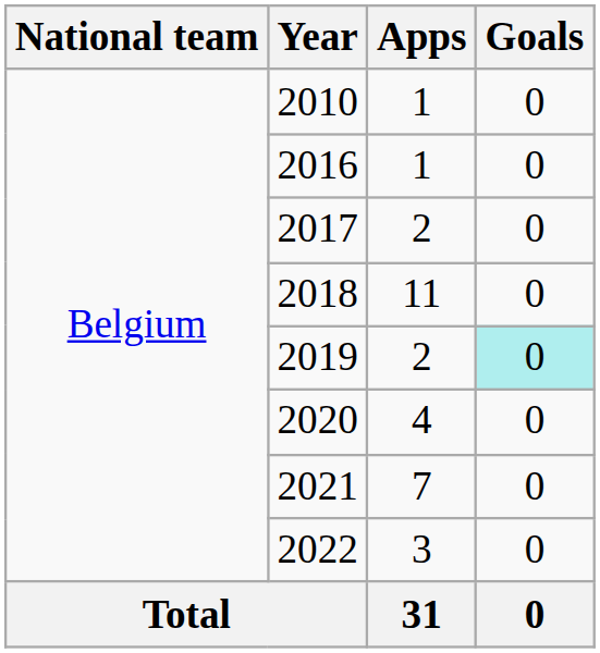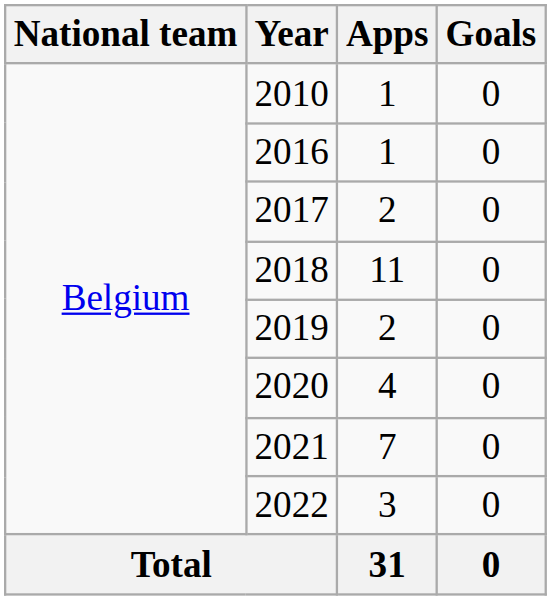2019 | Goals: paleturquoise background -> no background
